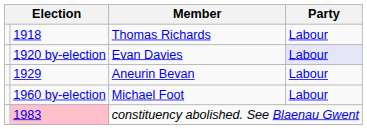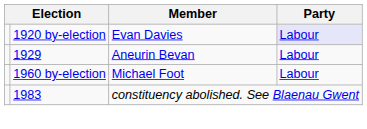- row: 1918 | Thomas Richards | Labour
constituency abolished. See Blaenau Gwent | column 2: pink background -> no background
